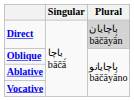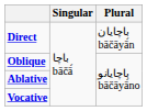Direct | Plural: lightgrey background -> no background
